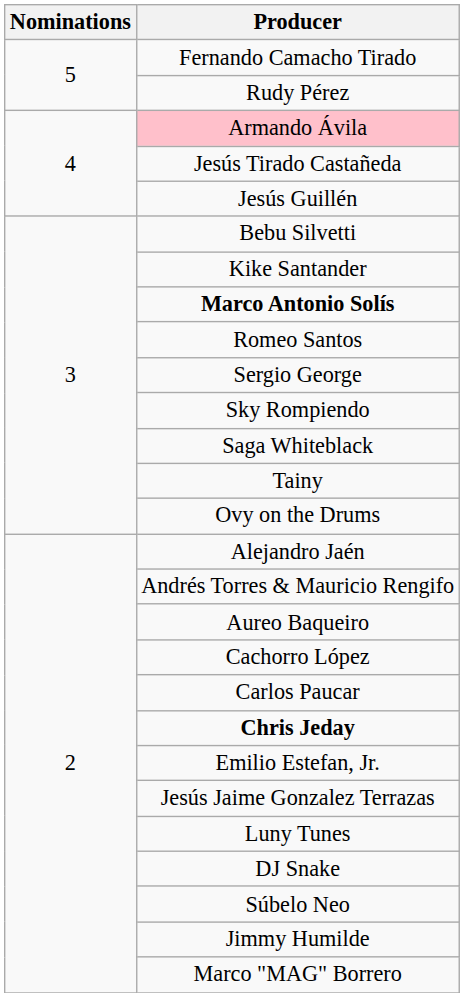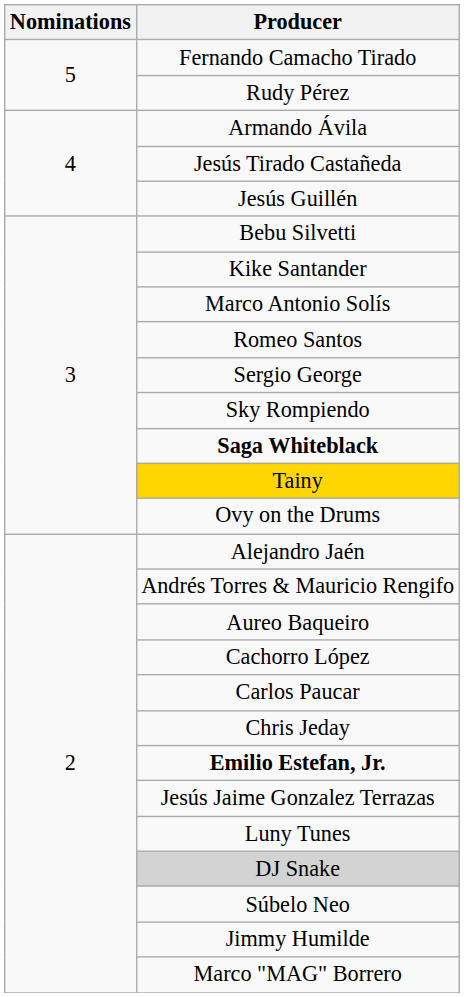Armando Ávila | Producer: pink background -> no background
Marco Antonio Solís | Producer: bold -> normal
Saga Whiteblack | Producer: normal -> bold
Tainy | Producer: no background -> gold background
Chris Jeday | Producer: bold -> normal
Emilio Estefan, Jr. | Producer: normal -> bold
DJ Snake | Producer: no background -> lightgrey background
